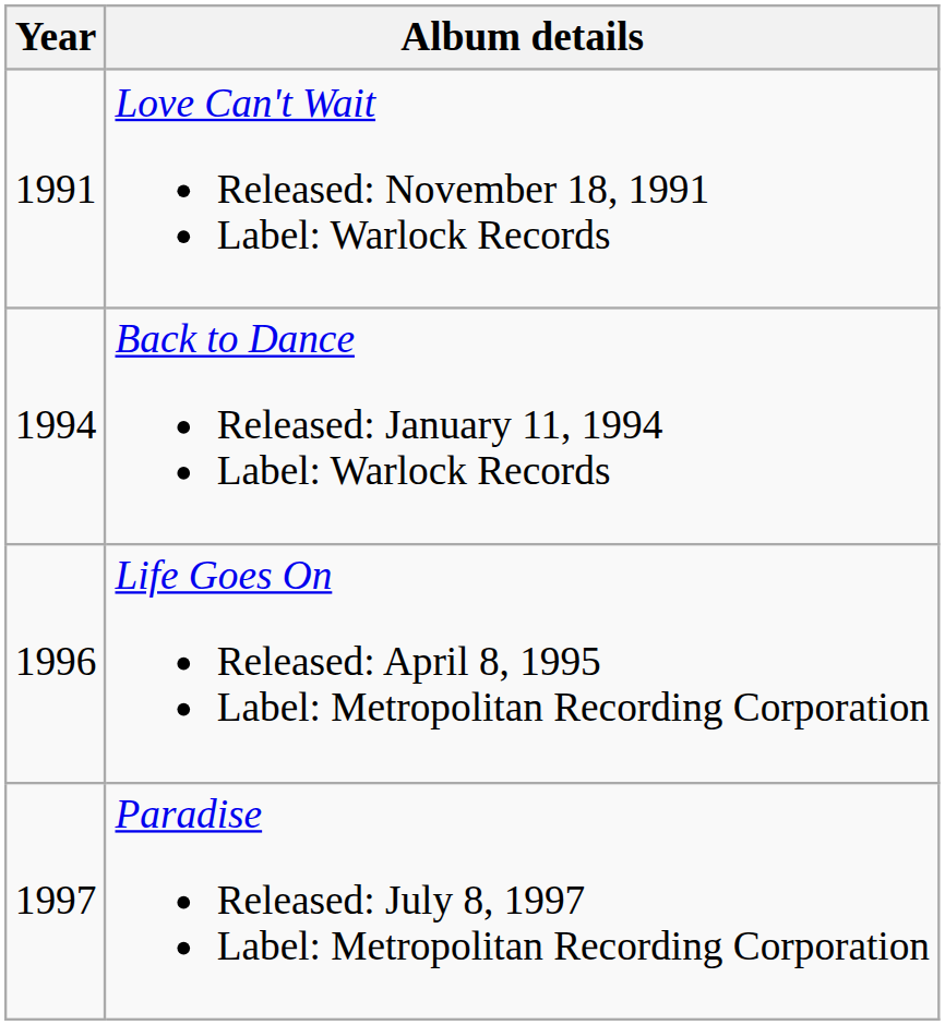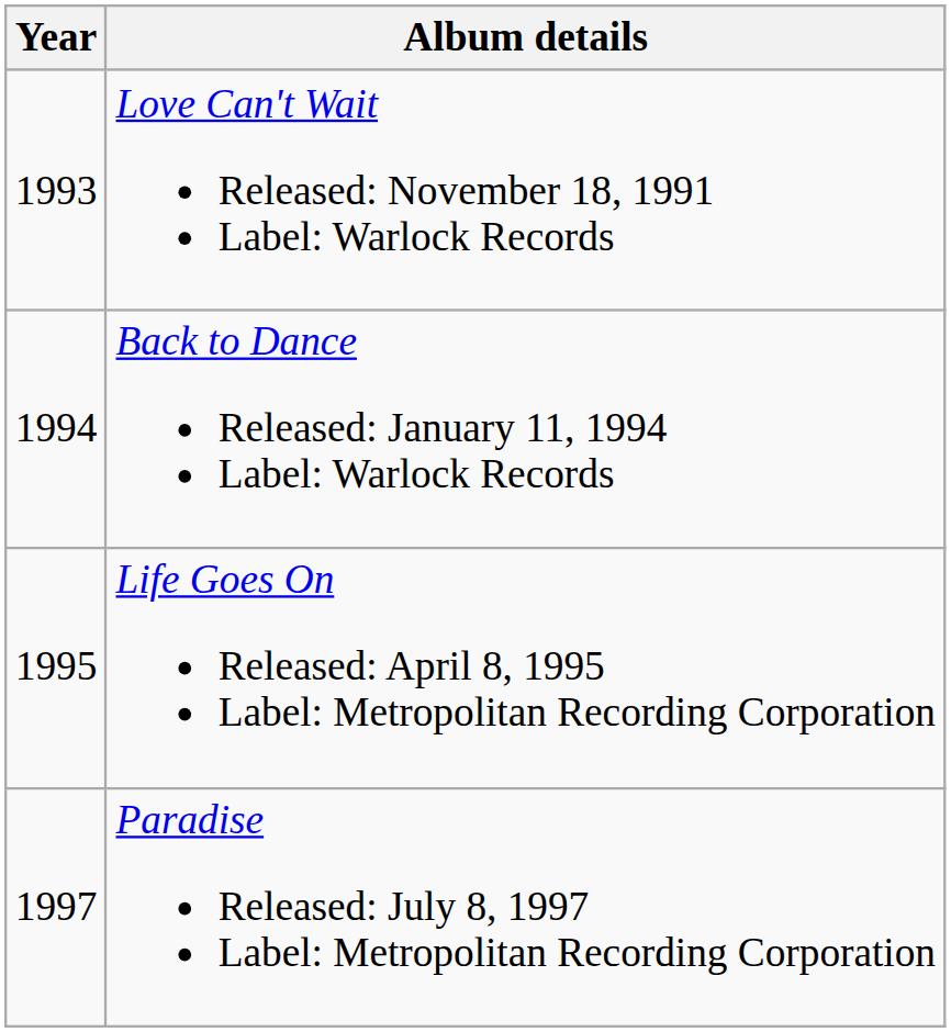row 2 | Year: 1991 -> 1993
row 4 | Year: 1996 -> 1995
